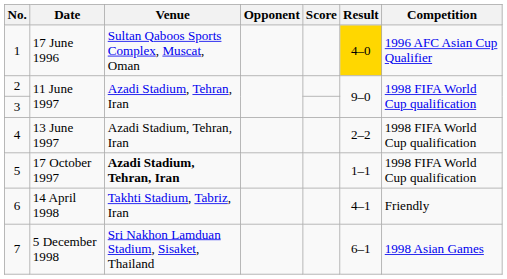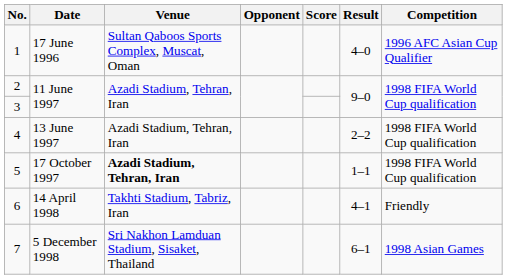1 | Result: gold background -> no background
